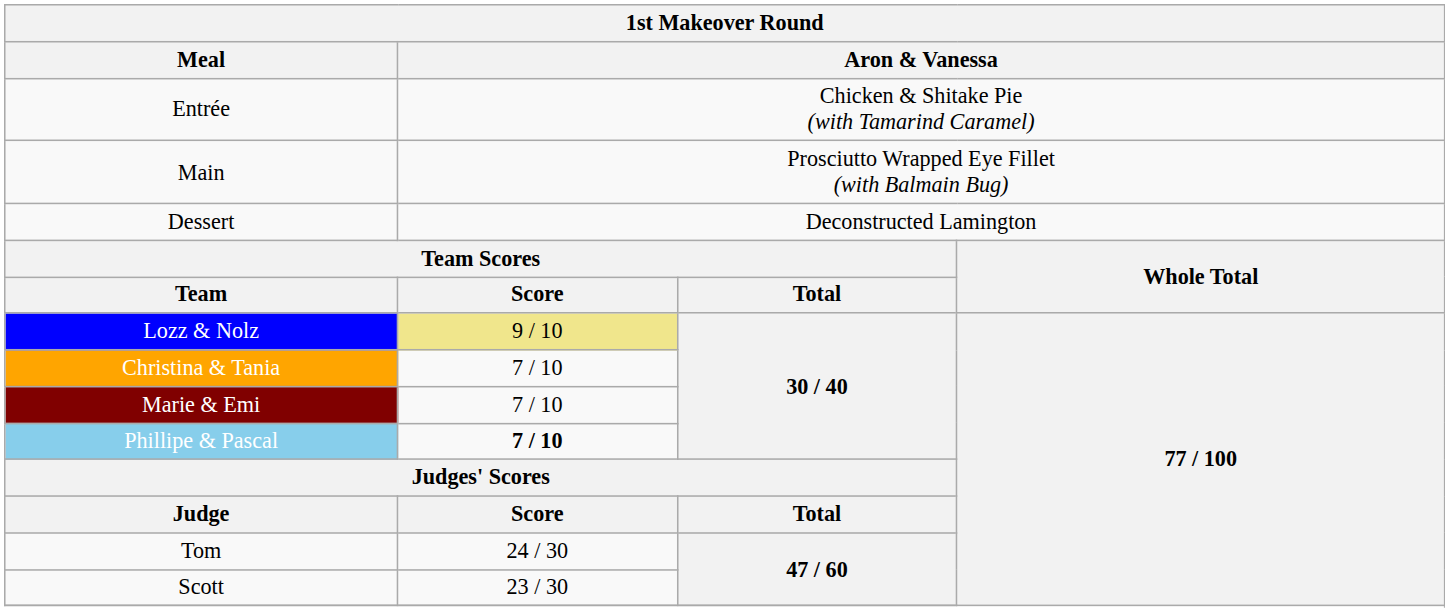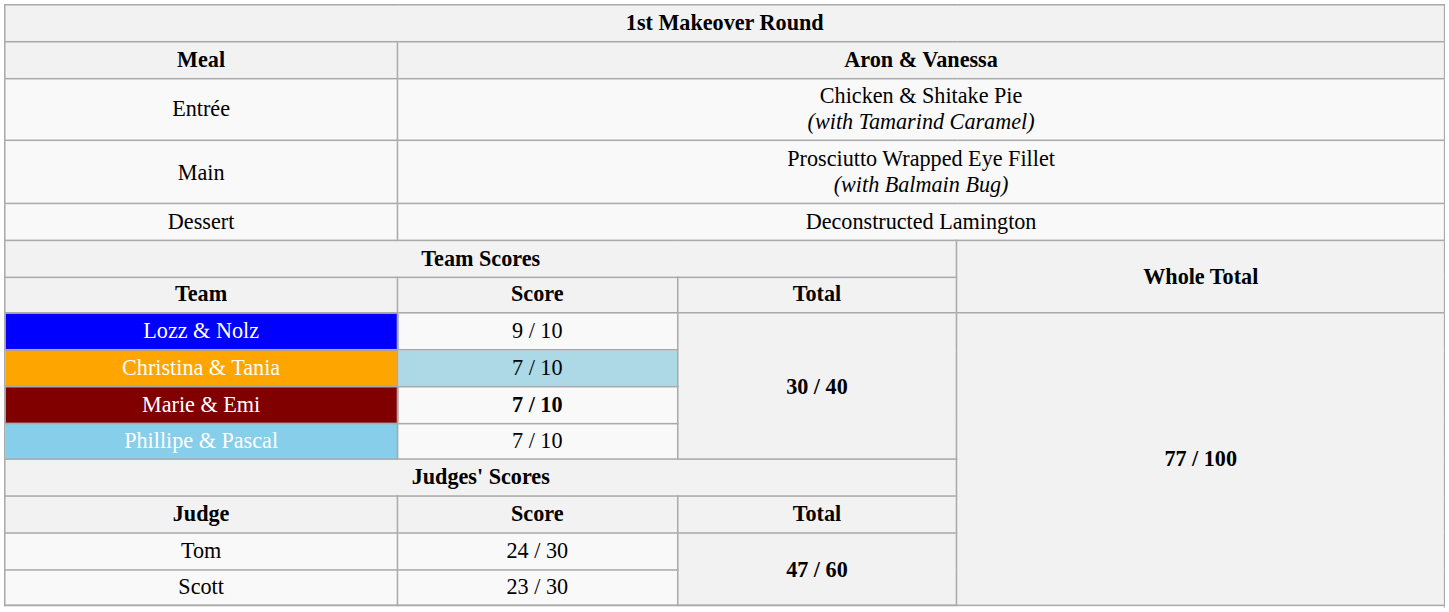Lozz & Nolz | column 2: khaki background -> no background
Christina & Tania | column 2: no background -> lightblue background
Marie & Emi | column 2: normal -> bold
Phillipe & Pascal | column 2: bold -> normal
